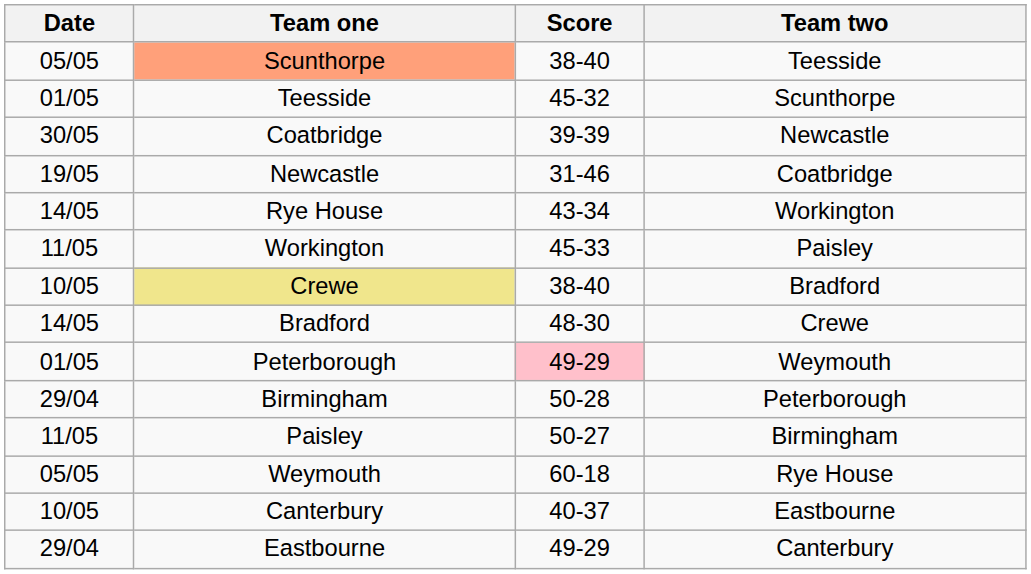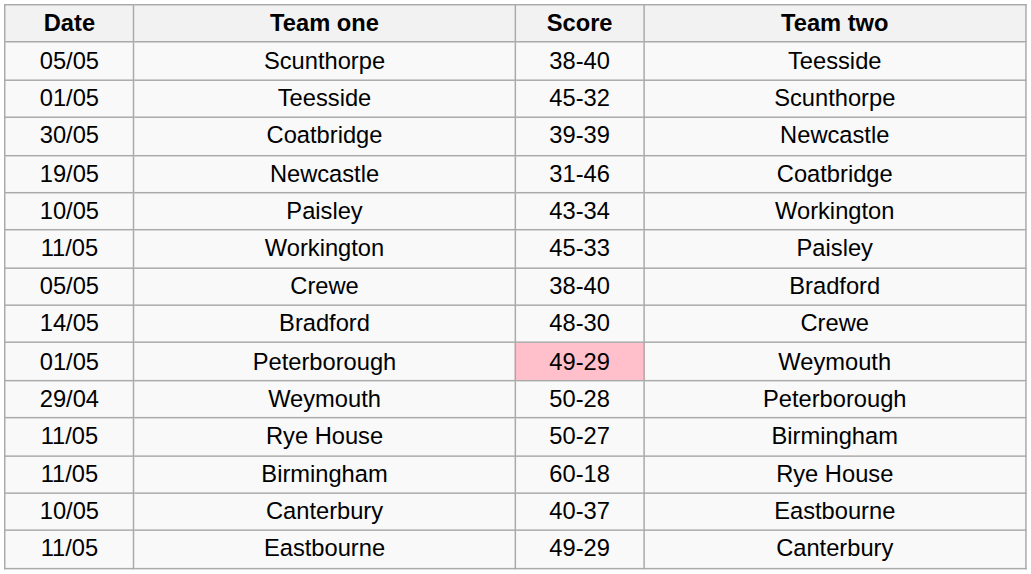row 2 | Team one: lightsalmon background -> no background
row 6 | Date: 14/05 -> 10/05
row 6 | Team one: Rye House -> Paisley
row 8 | Date: 10/05 -> 05/05
row 8 | Team one: khaki background -> no background
row 11 | Team one: Birmingham -> Weymouth
row 12 | Team one: Paisley -> Rye House
row 13 | Date: 05/05 -> 11/05
row 13 | Team one: Weymouth -> Birmingham
row 15 | Date: 29/04 -> 11/05
